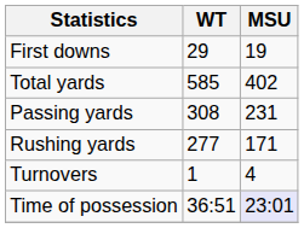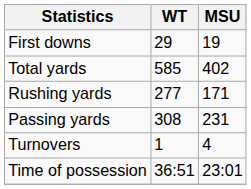rows swapped: Rushing yards <-> Passing yards
Time of possession | MSU: lavender background -> no background
